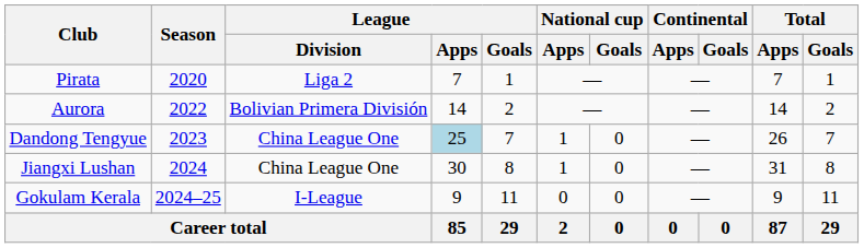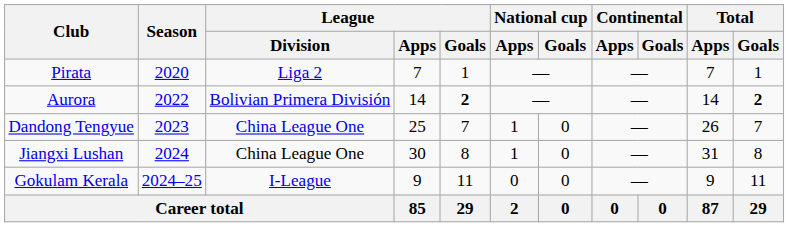Aurora | League / Goals: normal -> bold
Aurora | Total / Goals: normal -> bold
Dandong Tengyue | League / Apps: lightblue background -> no background
